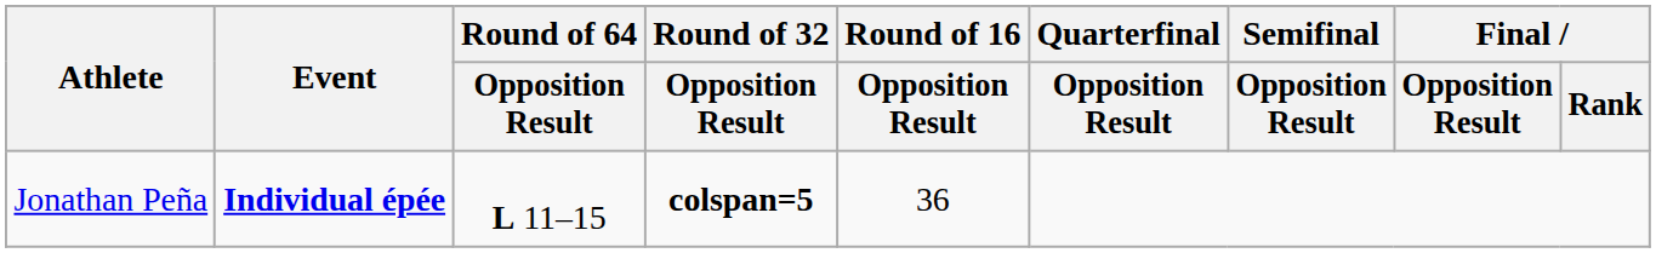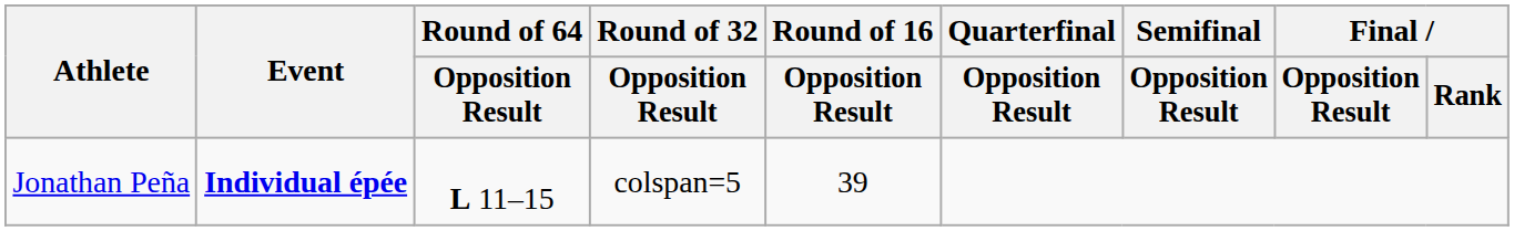Jonathan Peña | Round of 32 / Opposition Result: bold -> normal
Jonathan Peña | Round of 16 / Opposition Result: 36 -> 39
